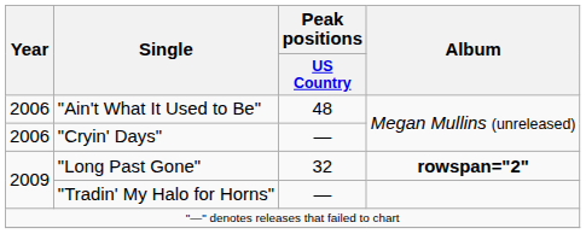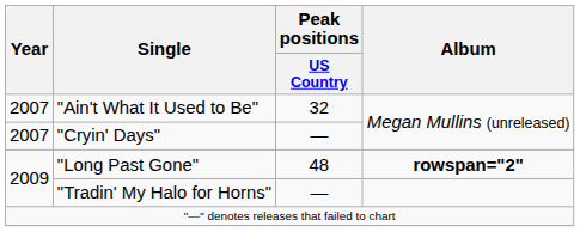"Ain't What It Used to Be" | Year: 2006 -> 2007
"Ain't What It Used to Be" | Peak positions / US Country: 48 -> 32
"Cryin' Days" | Year: 2006 -> 2007
"Long Past Gone" | Peak positions / US Country: 32 -> 48
